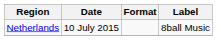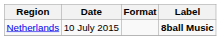Netherlands | Label: normal -> bold
